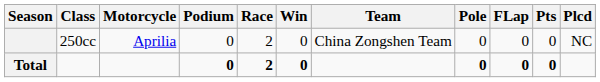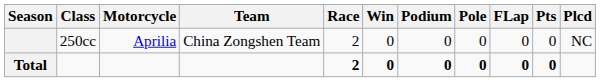columns swapped: Team <-> Podium
